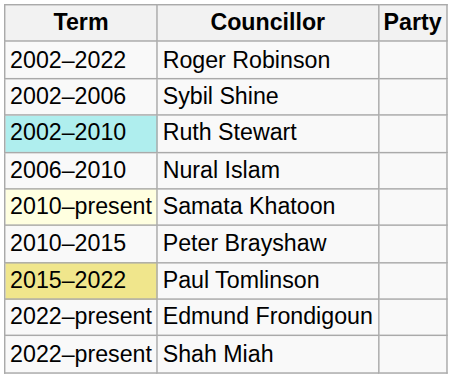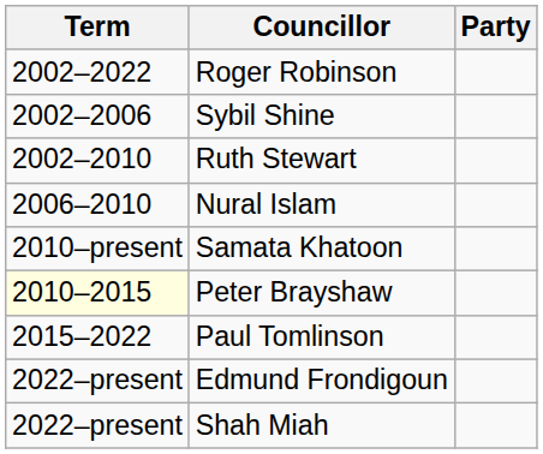Ruth Stewart | Term: paleturquoise background -> no background
Samata Khatoon | Term: lightyellow background -> no background
Peter Brayshaw | Term: no background -> lightyellow background
Paul Tomlinson | Term: khaki background -> no background
